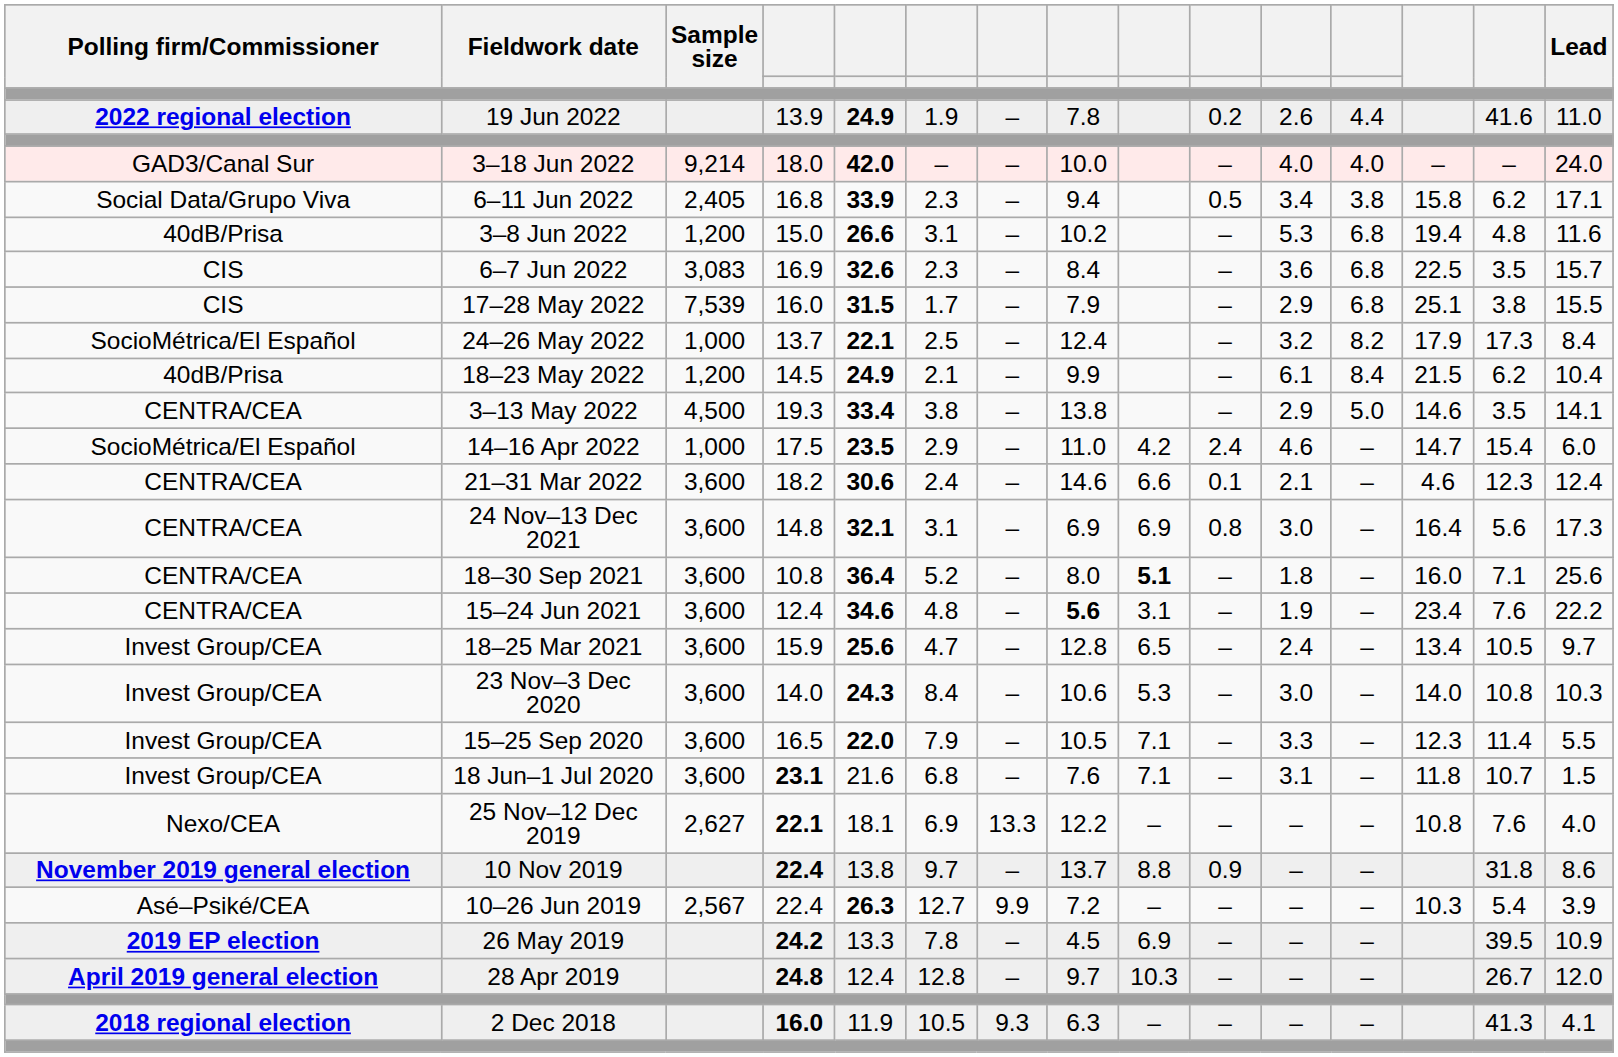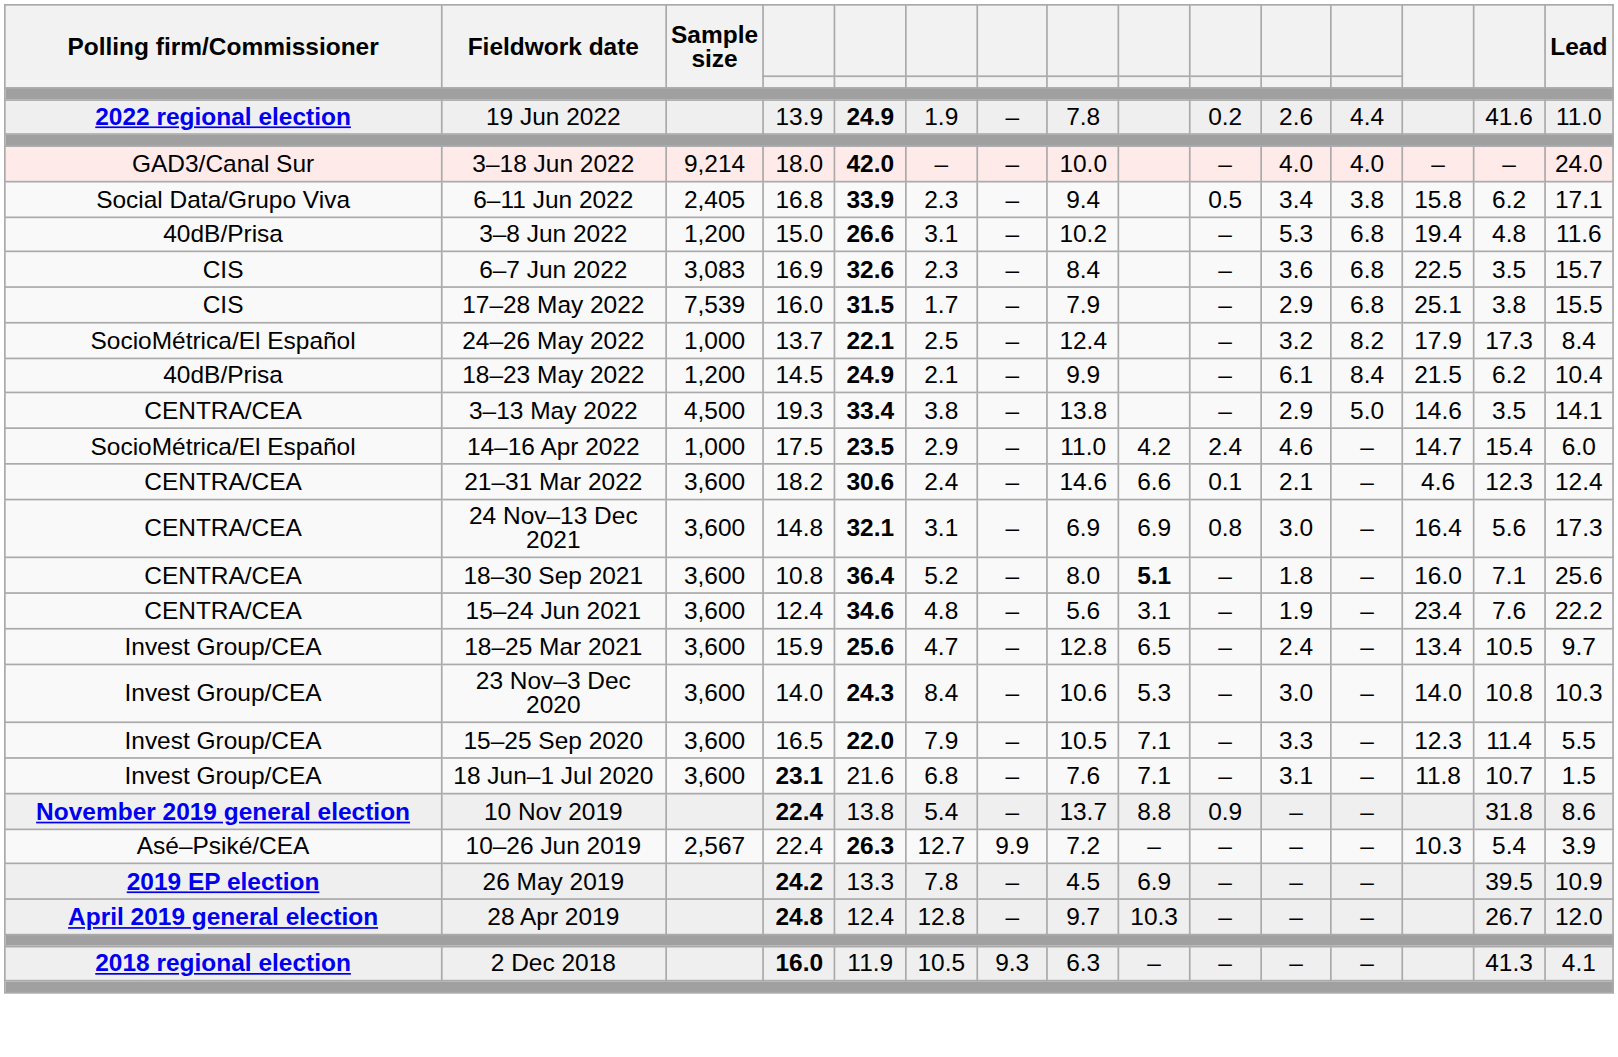15–24 Jun 2021 | column 8: bold -> normal
- row: Nexo/CEA | 25 Nov–12 Dec 2019 | 2,627 | 22.1 | 18.1 | 6.9 | 13.3 | 12.2 | – | – | – | – | 10.8 | 7.6 | 4.0
10 Nov 2019 | column 6: 9.7 -> 5.4
